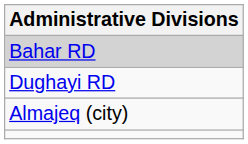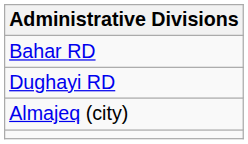row 2 | column 1: lightgrey background -> no background
